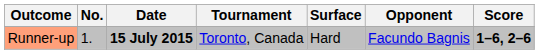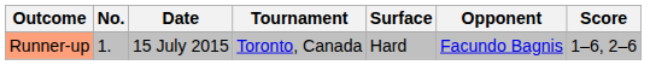Runner-up | Date: bold -> normal
Runner-up | Score: bold -> normal
